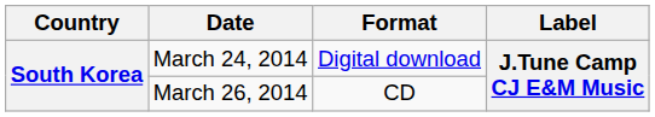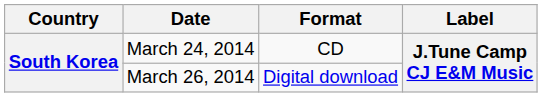March 24, 2014 | Format: Digital download -> CD
March 26, 2014 | Format: CD -> Digital download
